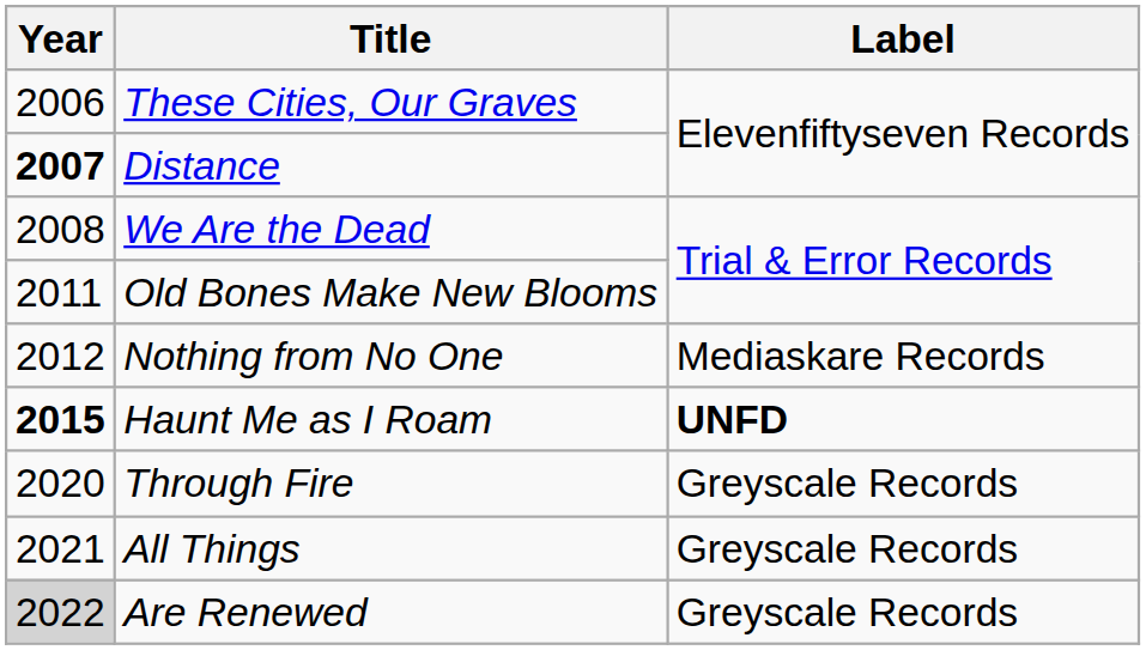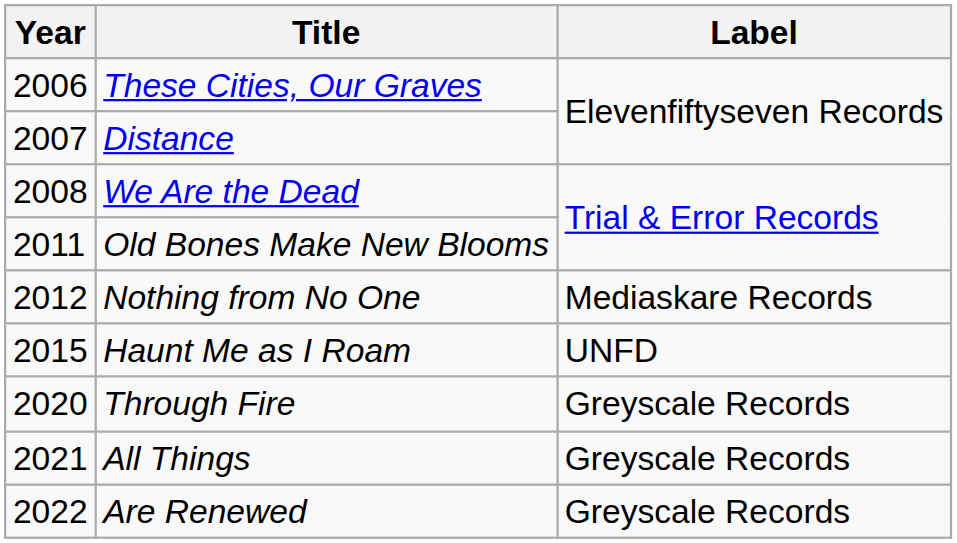Distance | Year: bold -> normal
Haunt Me as I Roam | Year: bold -> normal
Haunt Me as I Roam | Label: bold -> normal
Are Renewed | Year: lightgrey background -> no background
